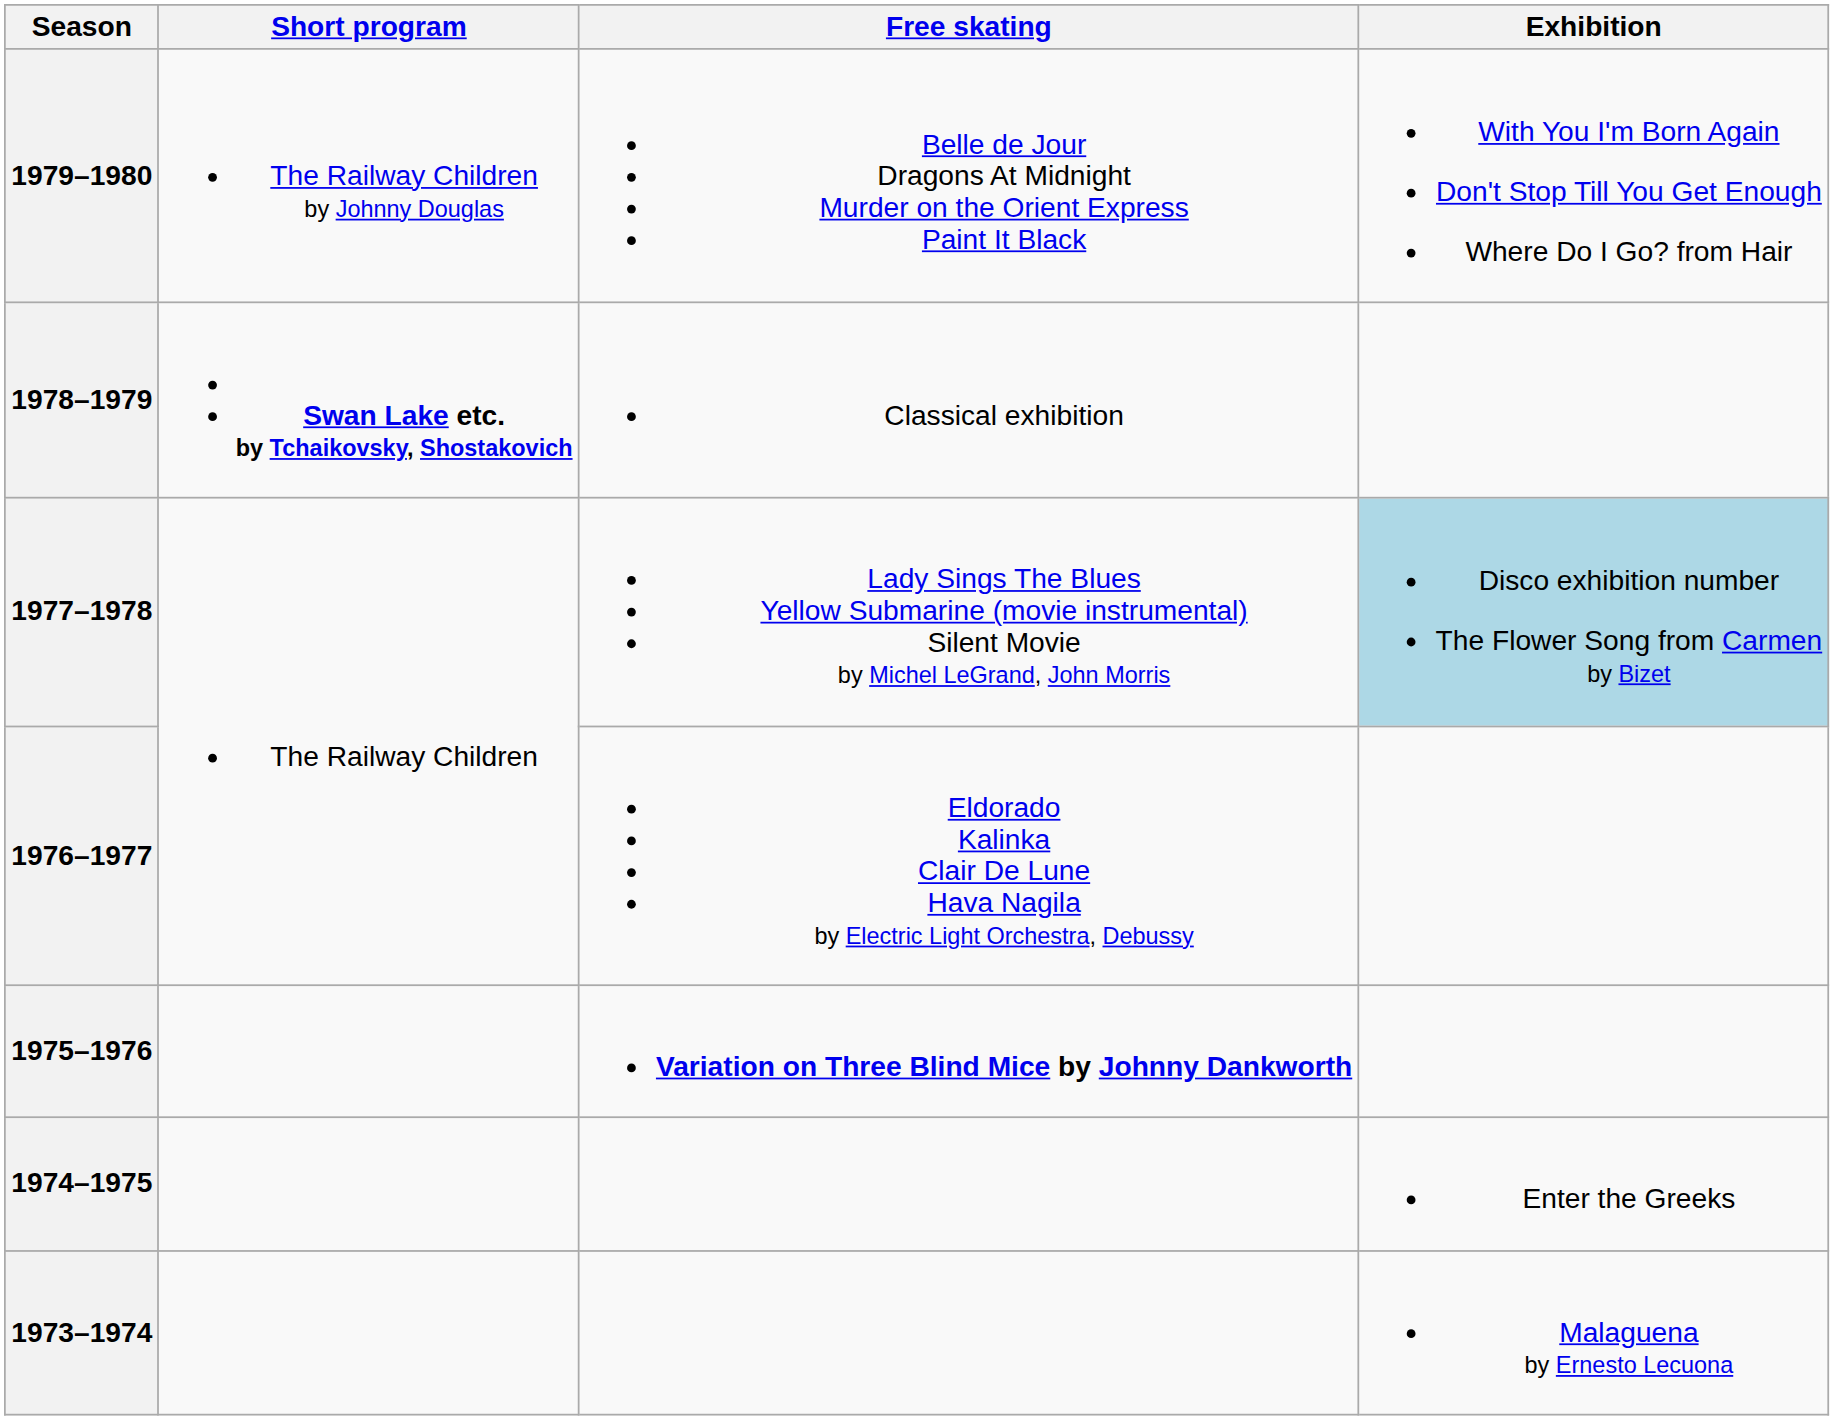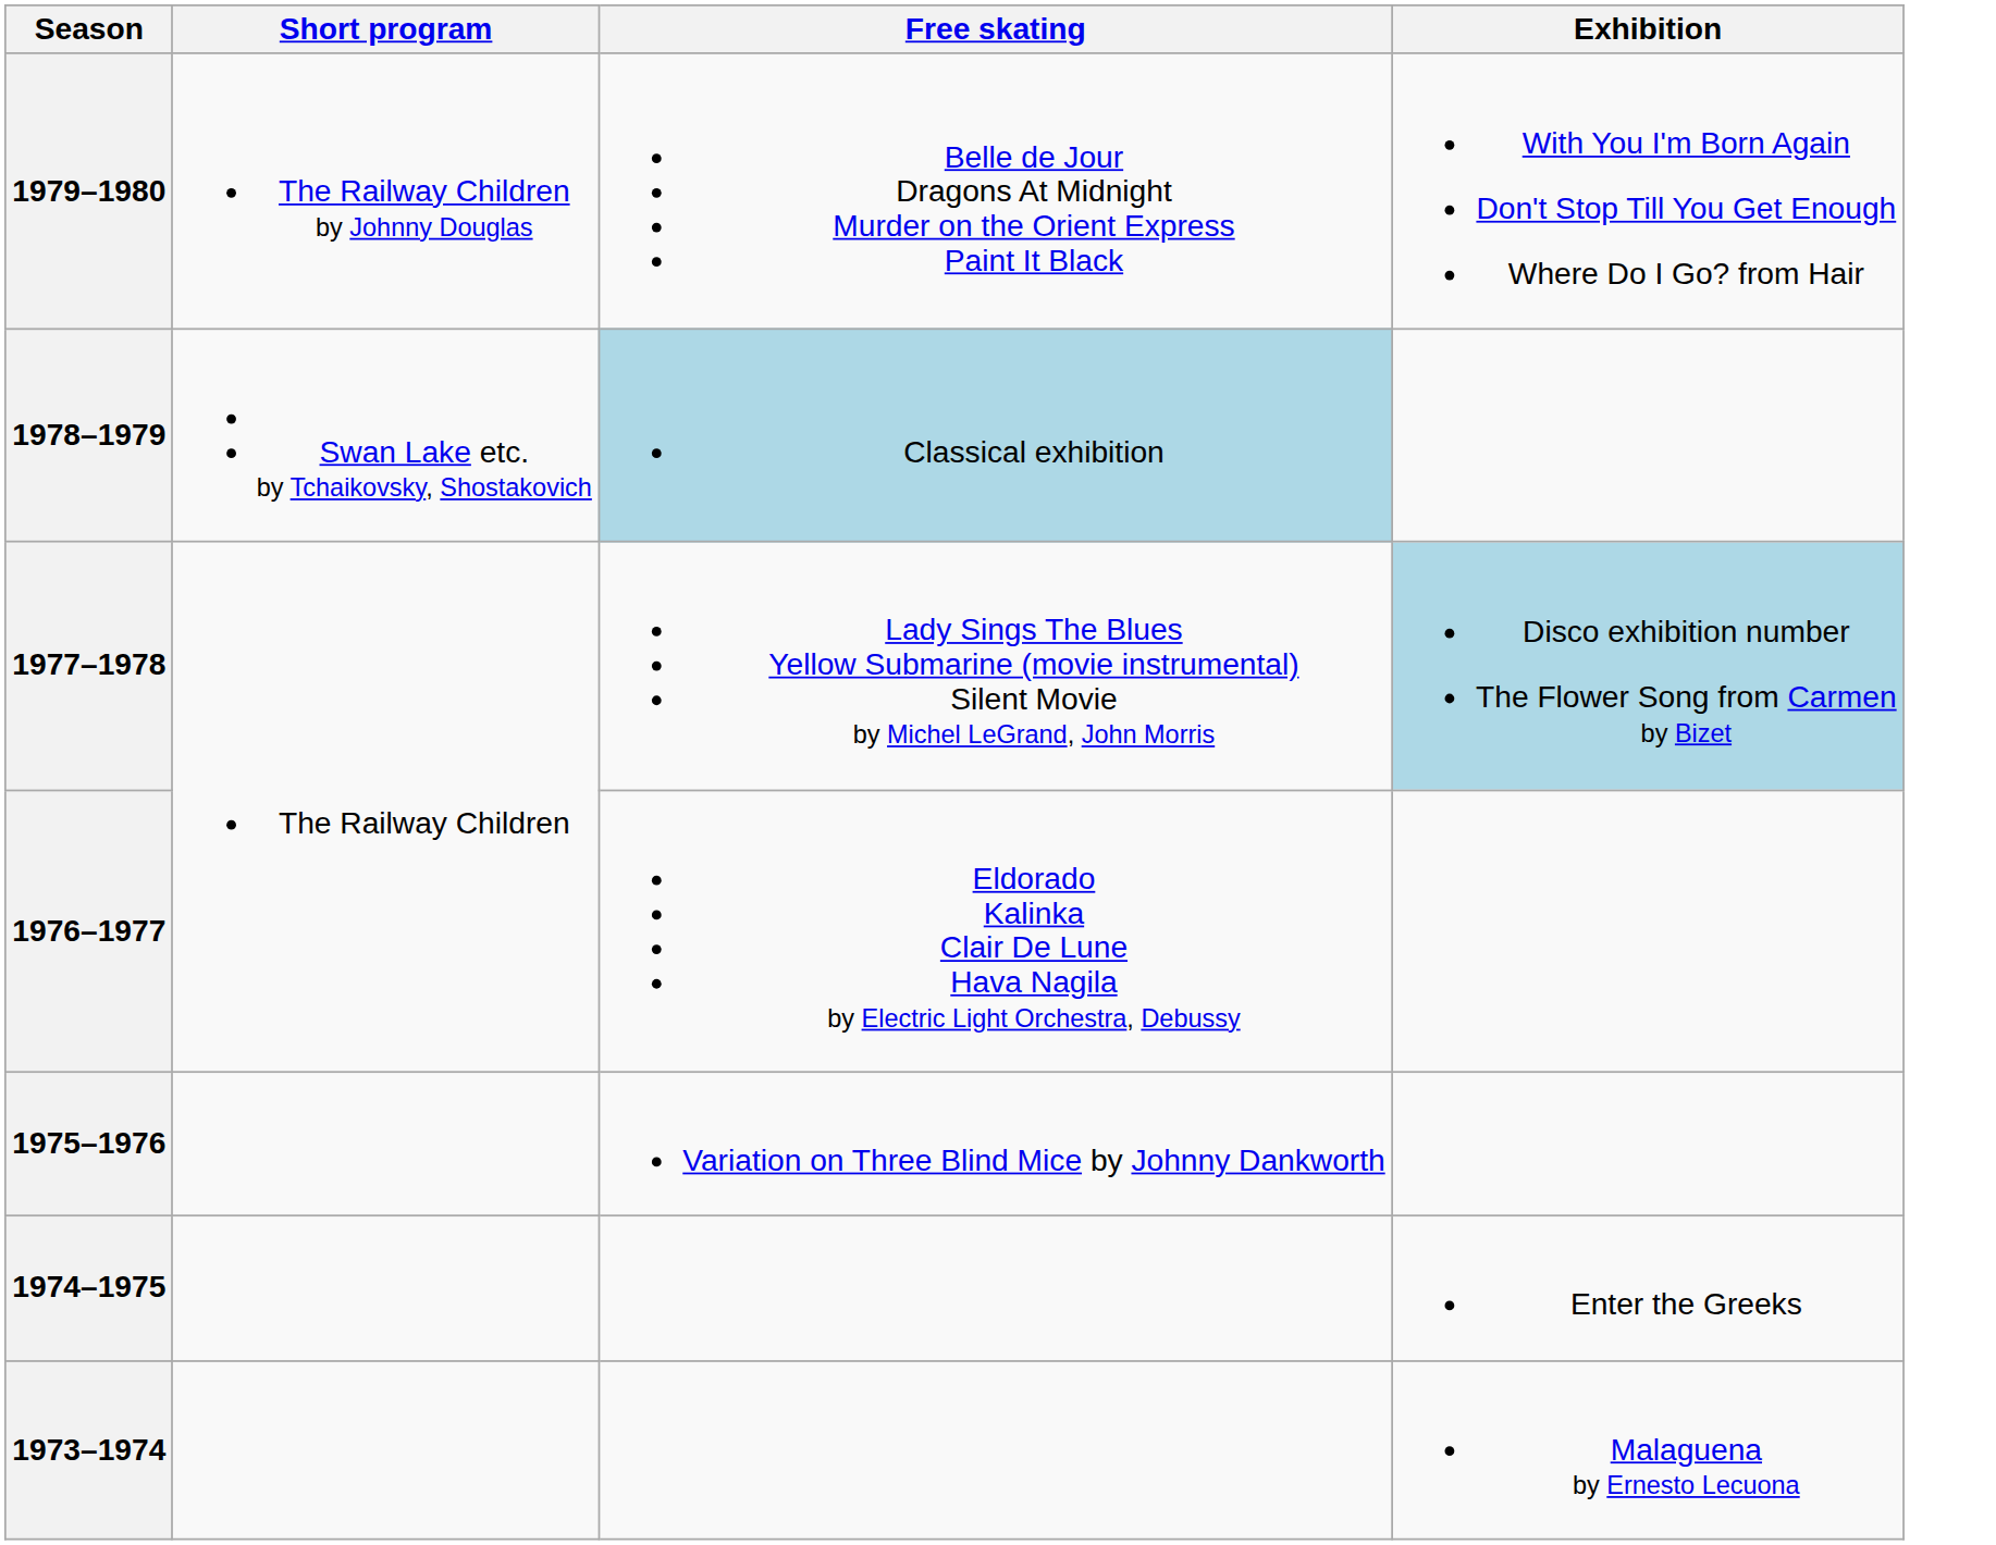1978–1979 | Short program: bold -> normal
1978–1979 | Free skating: no background -> lightblue background
1975–1976 | Free skating: bold -> normal
